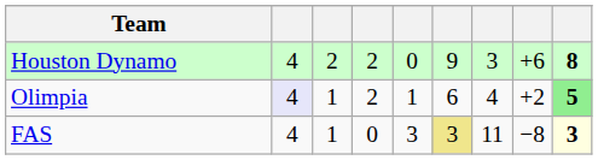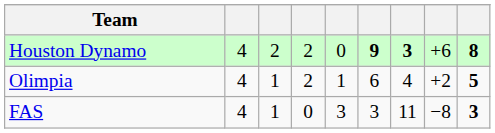Houston Dynamo | column 6: normal -> bold
Houston Dynamo | column 7: normal -> bold
Olimpia | column 2: lavender background -> no background
Olimpia | column 9: lightgreen background -> no background
FAS | column 6: khaki background -> no background
FAS | column 9: lightyellow background -> no background
